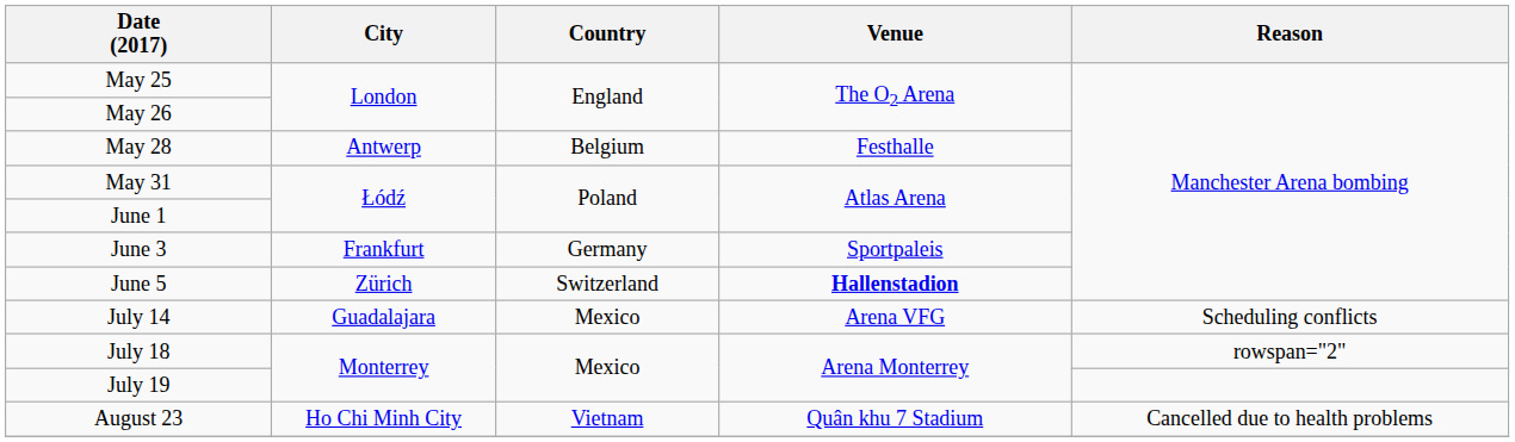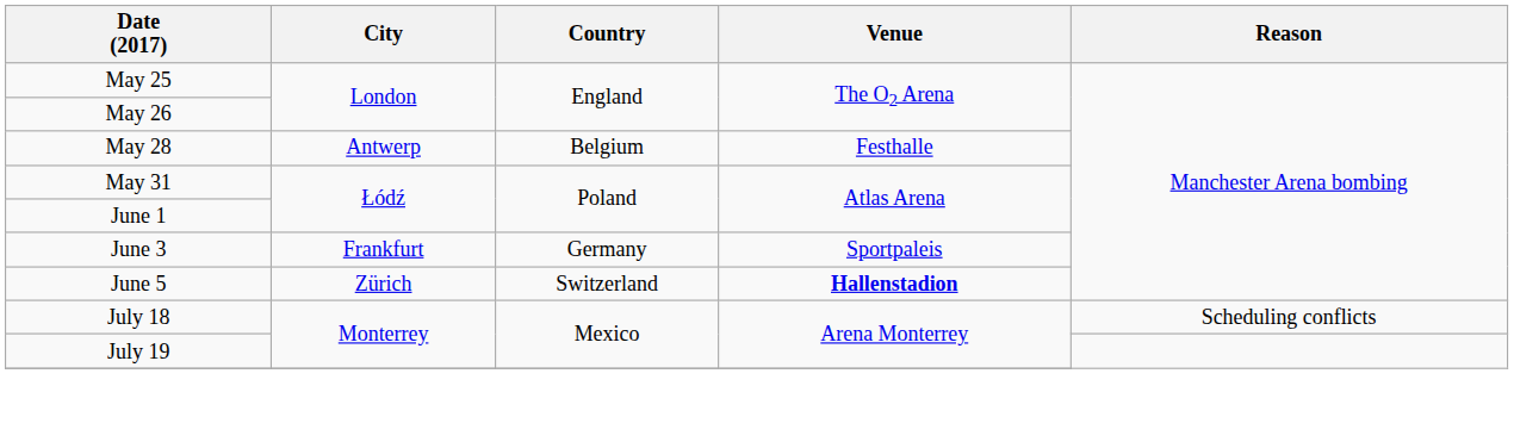- row: July 14 | Guadalajara | Mexico | Arena VFG | Scheduling conflicts
July 18 | Reason: rowspan="2" -> Scheduling conflicts
- row: August 23 | Ho Chi Minh City | Vietnam | Quân khu 7 Stadium | Cancelled due to health problems
